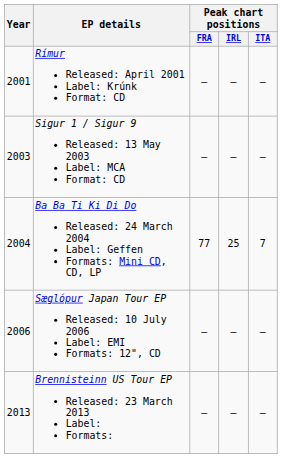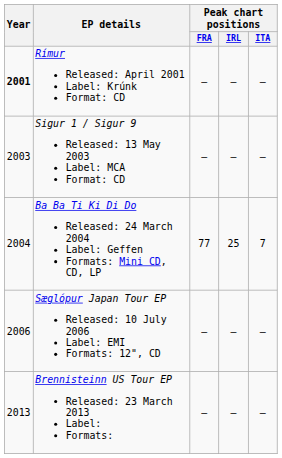Rímur Released: April 2001 Label: Krúnk Format: CD | Year: normal -> bold
